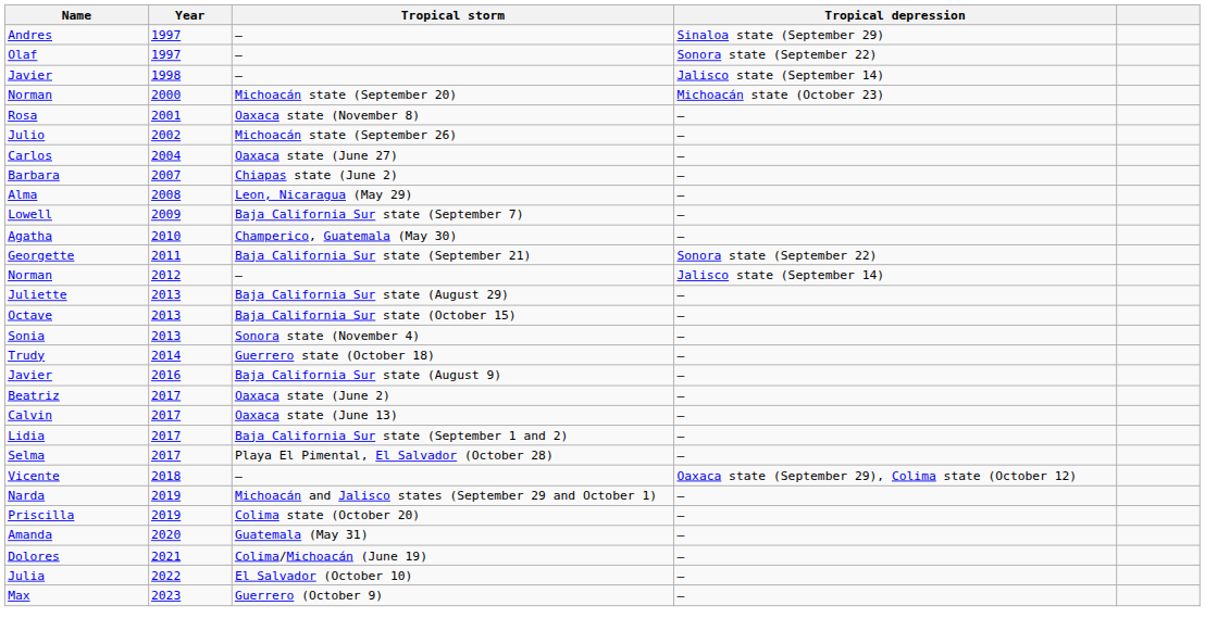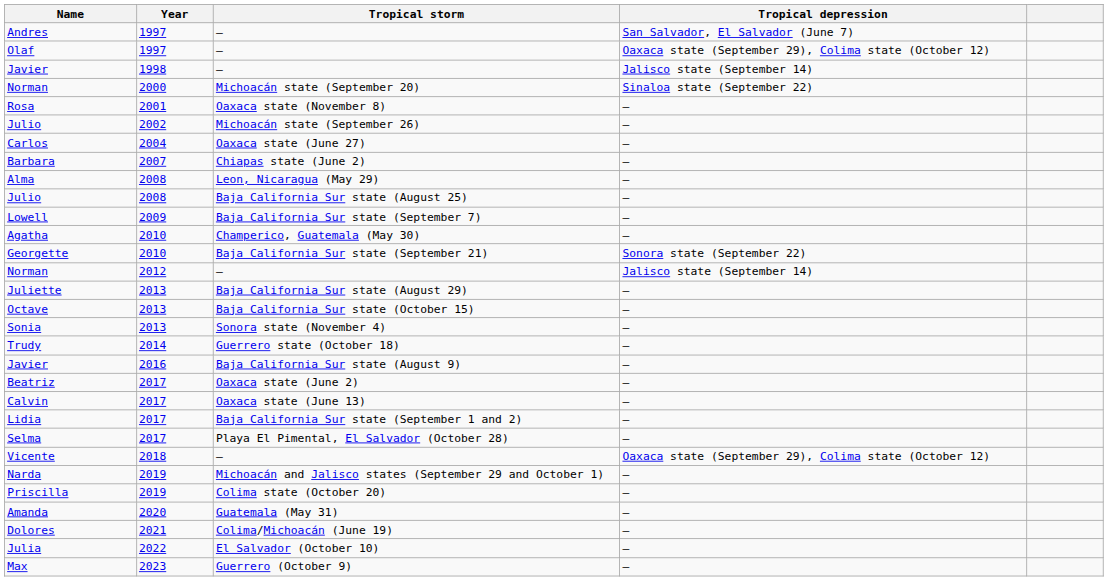Andres | Tropical depression: Sinaloa state (September 29) -> San Salvador, El Salvador (June 7)
Olaf | Tropical depression: Sonora state (September 22) -> Oaxaca state (September 29), Colima state (October 12)
Norman / Michoacán state (September 20) | Tropical depression: Michoacán state (October 23) -> Sinaloa state (September 22)
+ row: Julio | 2008 | Baja California Sur state (August 25) | –
Georgette | Year: 2011 -> 2010
